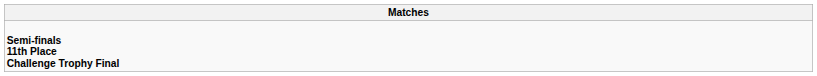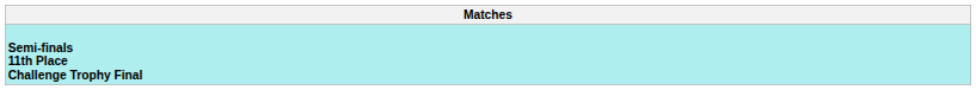row 2 | column 1: no background -> paleturquoise background
